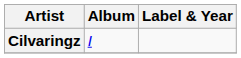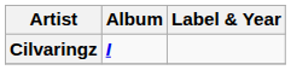Cilvaringz | Album: normal -> bold
